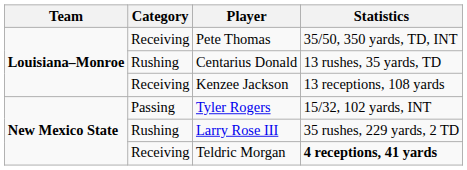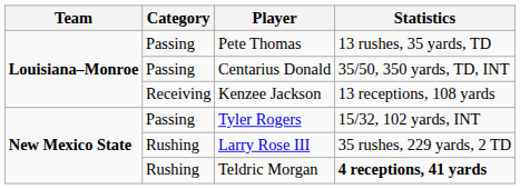Pete Thomas | Category: Receiving -> Passing
Pete Thomas | Statistics: 35/50, 350 yards, TD, INT -> 13 rushes, 35 yards, TD
Centarius Donald | Category: Rushing -> Passing
Centarius Donald | Statistics: 13 rushes, 35 yards, TD -> 35/50, 350 yards, TD, INT
Teldric Morgan | Category: Receiving -> Rushing
